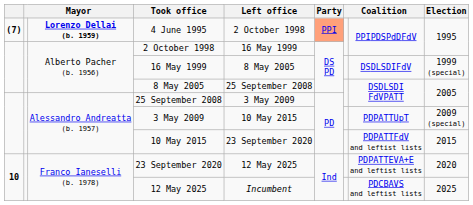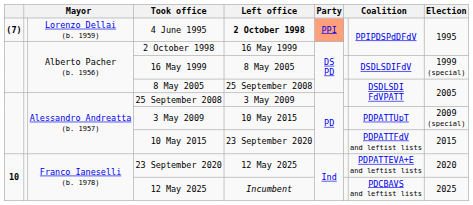4 June 1995 | column 3: bold -> normal
4 June 1995 | Left office: normal -> bold
